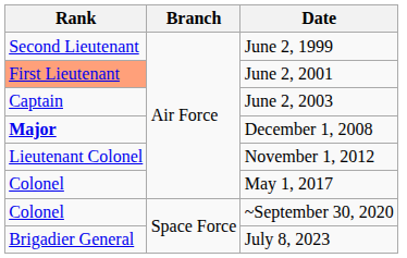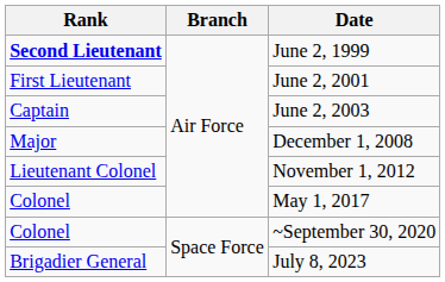June 2, 1999 | Rank: normal -> bold
June 2, 2001 | Rank: lightsalmon background -> no background
December 1, 2008 | Rank: bold -> normal
